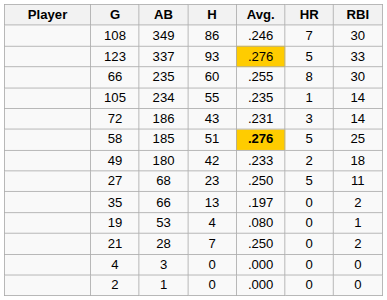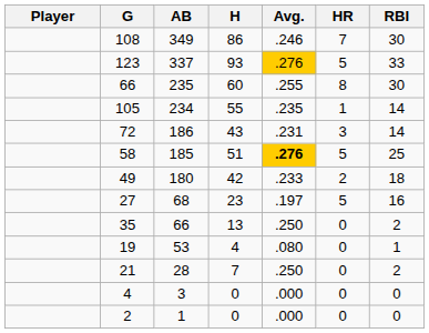27 | Avg.: .250 -> .197
27 | RBI: 11 -> 16
35 | Avg.: .197 -> .250
